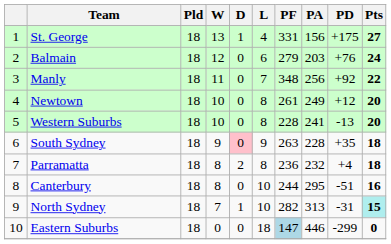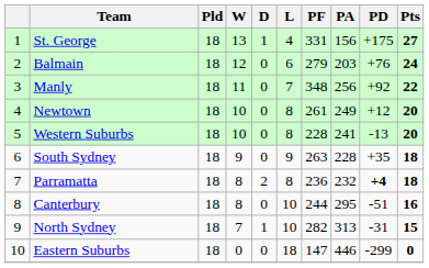South Sydney | D: pink background -> no background
Parramatta | PD: normal -> bold
North Sydney | Pts: paleturquoise background -> no background
Eastern Suburbs | PF: lightblue background -> no background
